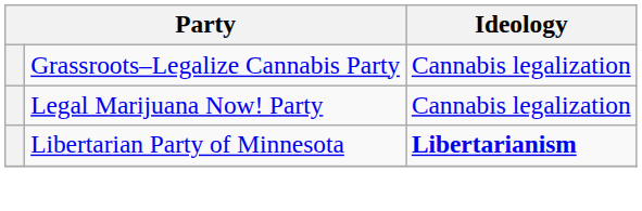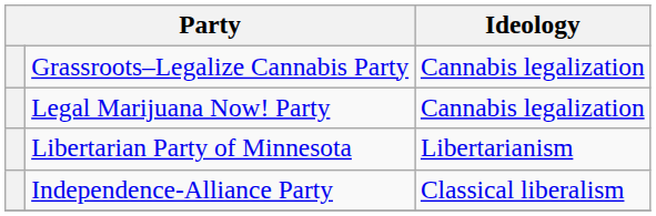Libertarian Party of Minnesota | Ideology: bold -> normal
+ row: Independence-Alliance Party | Classical liberalism
